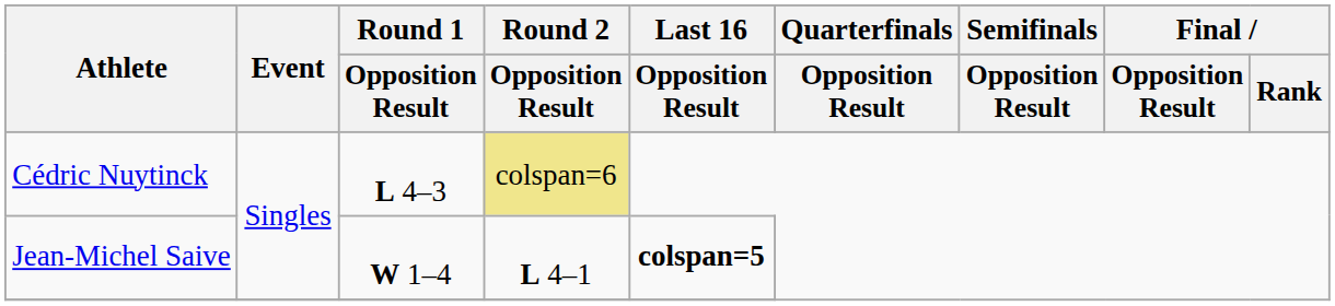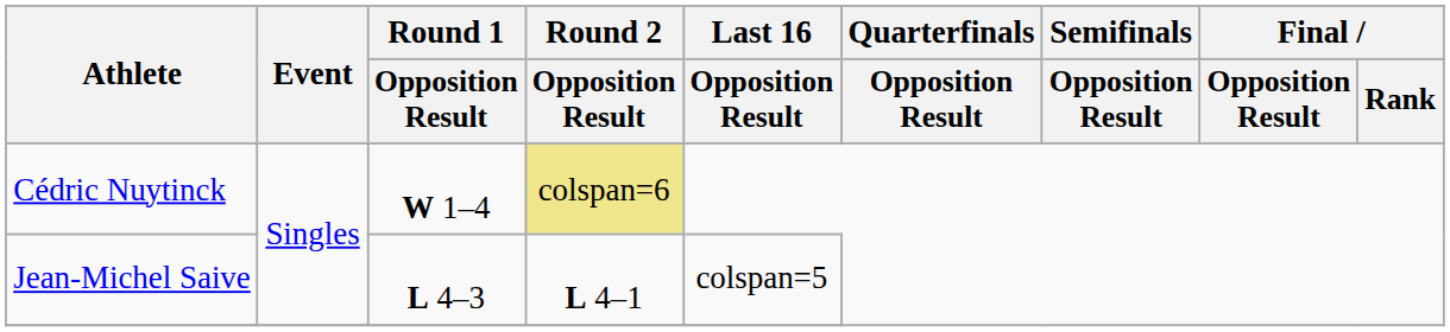Cédric Nuytinck | Round 1 / Opposition Result: L 4–3 -> W 1–4
Jean-Michel Saive | Round 1 / Opposition Result: W 1–4 -> L 4–3
Jean-Michel Saive | Last 16 / Opposition Result: bold -> normal
